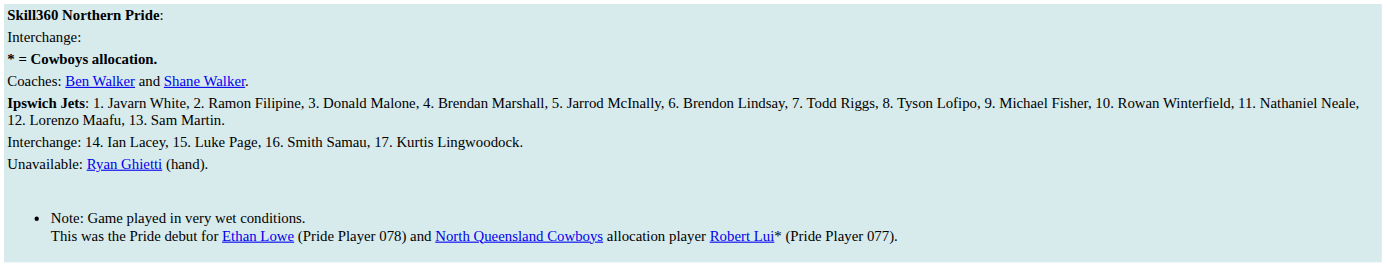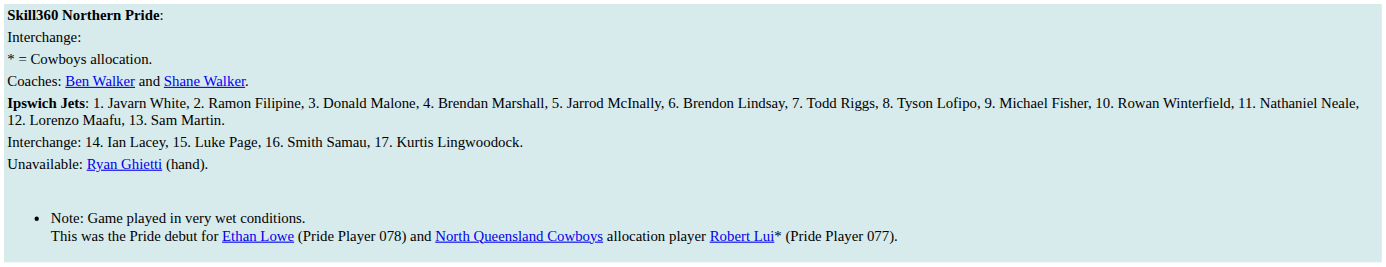row 3 | column 1: bold -> normal
